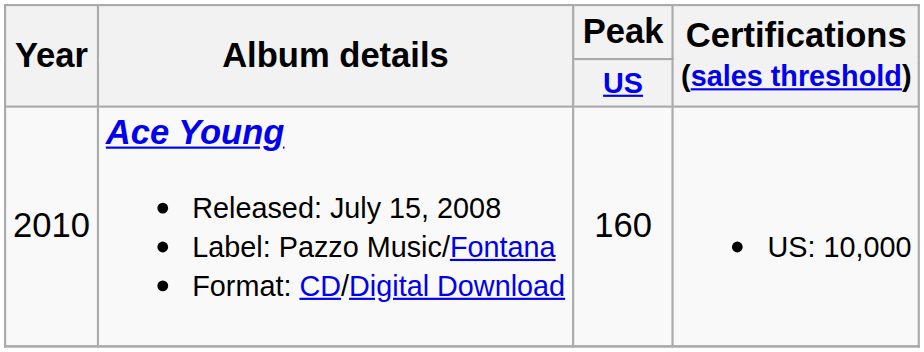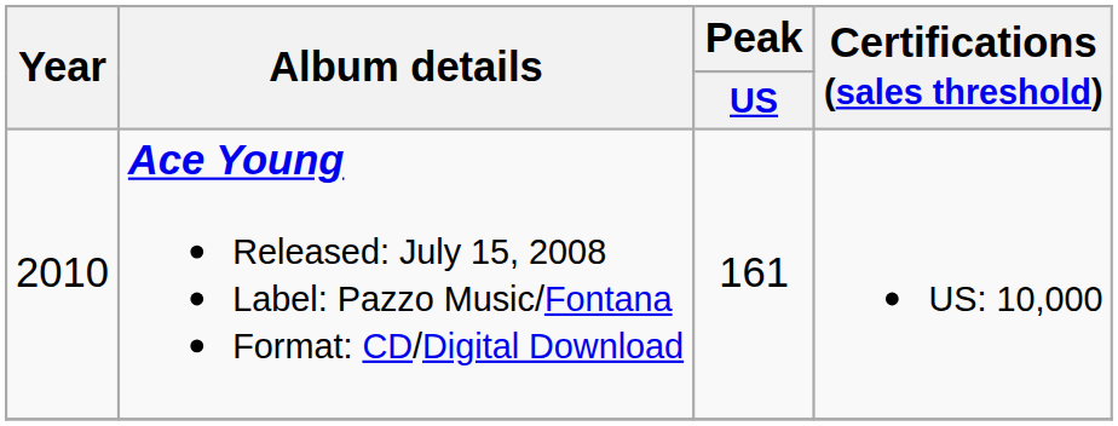row 3 | Peak / US: 160 -> 161
